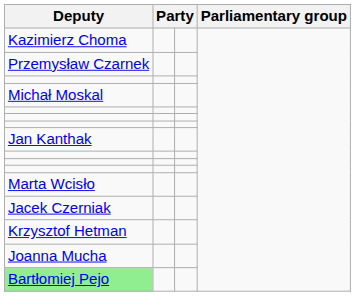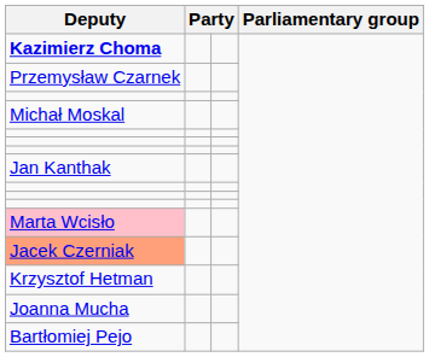Kazimierz Choma | Deputy: normal -> bold
Marta Wcisło | Deputy: no background -> pink background
Jacek Czerniak | Deputy: no background -> lightsalmon background
Bartłomiej Pejo | Deputy: lightgreen background -> no background
